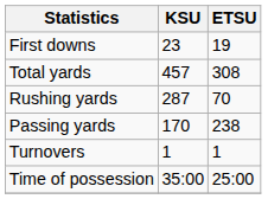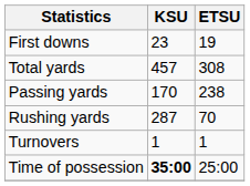rows swapped: Rushing yards <-> Passing yards
Time of possession | KSU: normal -> bold
